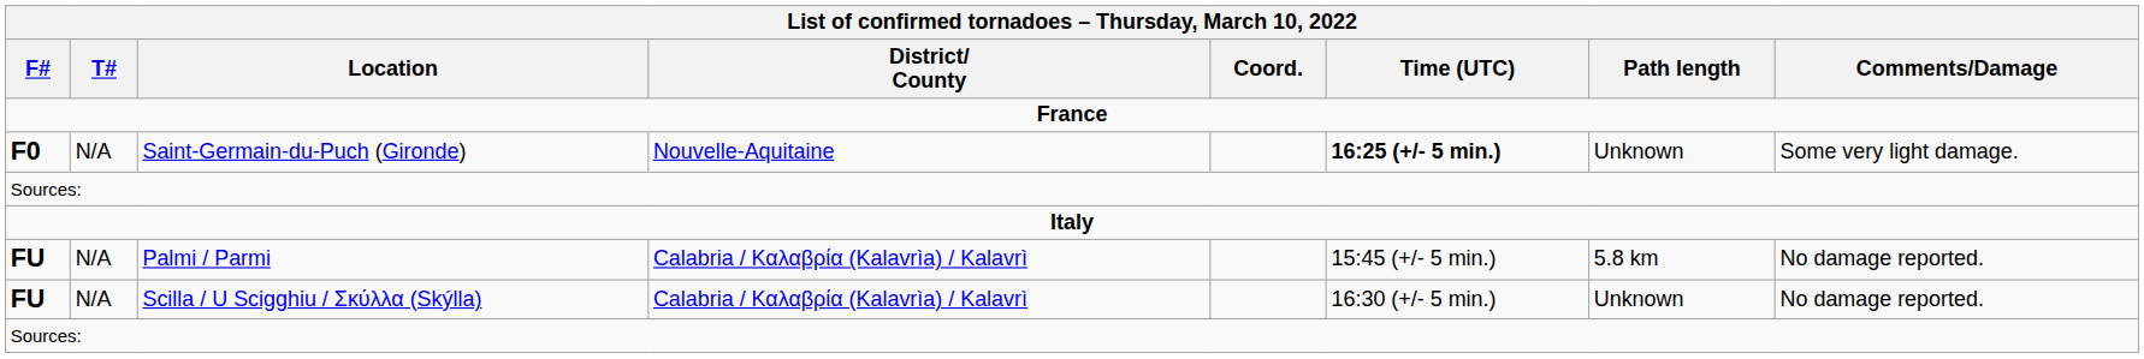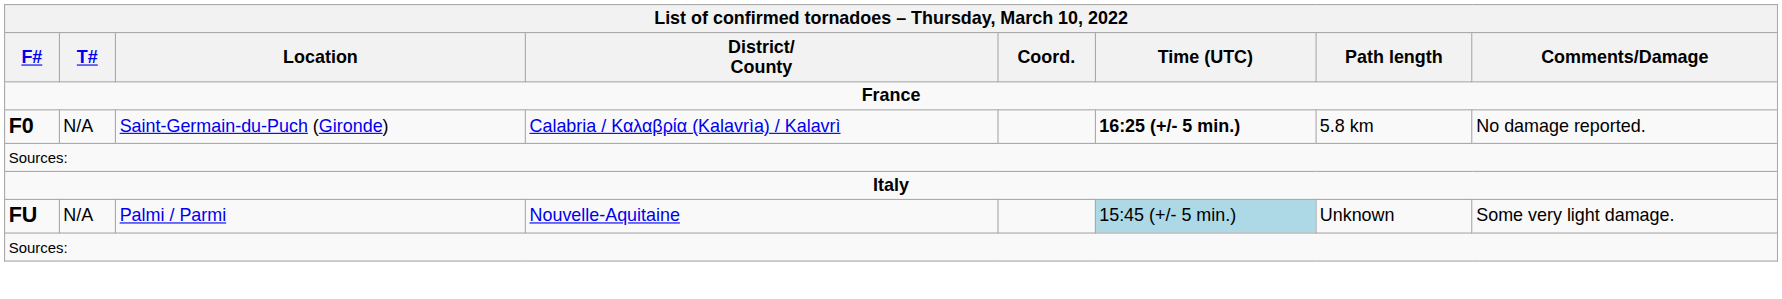Saint-Germain-du-Puch (Gironde) | District/ County: Nouvelle-Aquitaine -> Calabria / Καλαβρία (Kalavrìa) / Kalavrì
Saint-Germain-du-Puch (Gironde) | Path length: Unknown -> 5.8 km
Saint-Germain-du-Puch (Gironde) | Comments/Damage: Some very light damage. -> No damage reported.
Palmi / Parmi | District/ County: Calabria / Καλαβρία (Kalavrìa) / Kalavrì -> Nouvelle-Aquitaine
Palmi / Parmi | Time (UTC): no background -> lightblue background
Palmi / Parmi | Path length: 5.8 km -> Unknown
Palmi / Parmi | Comments/Damage: No damage reported. -> Some very light damage.
- row: FU | N/A | Scilla / U Scigghiu / Σκύλλα (Skýlla) | Calabria / Καλαβρία (Kalavrìa) / Kalavrì | 16:30 (+/- 5 min.) | Unknown | No damage reported.
